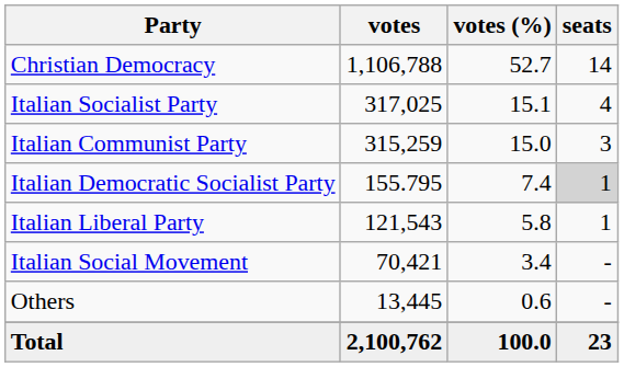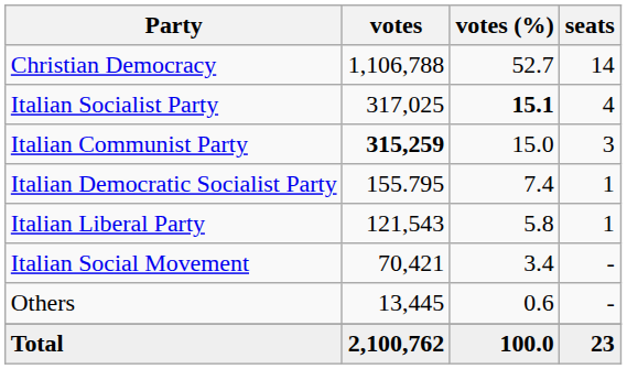Italian Socialist Party | votes (%): normal -> bold
Italian Communist Party | votes: normal -> bold
Italian Democratic Socialist Party | seats: lightgrey background -> no background
